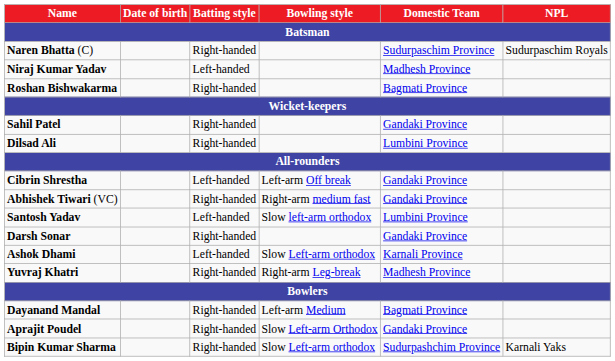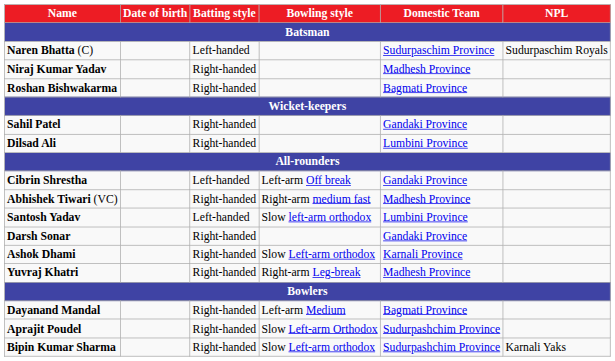Naren Bhatta (C) | Batting style: Right-handed -> Left-handed
Niraj Kumar Yadav | Batting style: Left-handed -> Right-handed
Abhishek Tiwari (VC) | Domestic Team: Gandaki Province -> Madhesh Province
Ashok Dhami | Batting style: Left-handed -> Right-handed
Aprajit Poudel | Domestic Team: Gandaki Province -> Sudurpashchim Province
